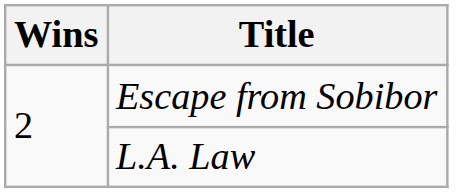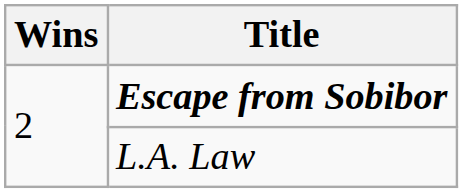Escape from Sobibor | Title: normal -> bold
